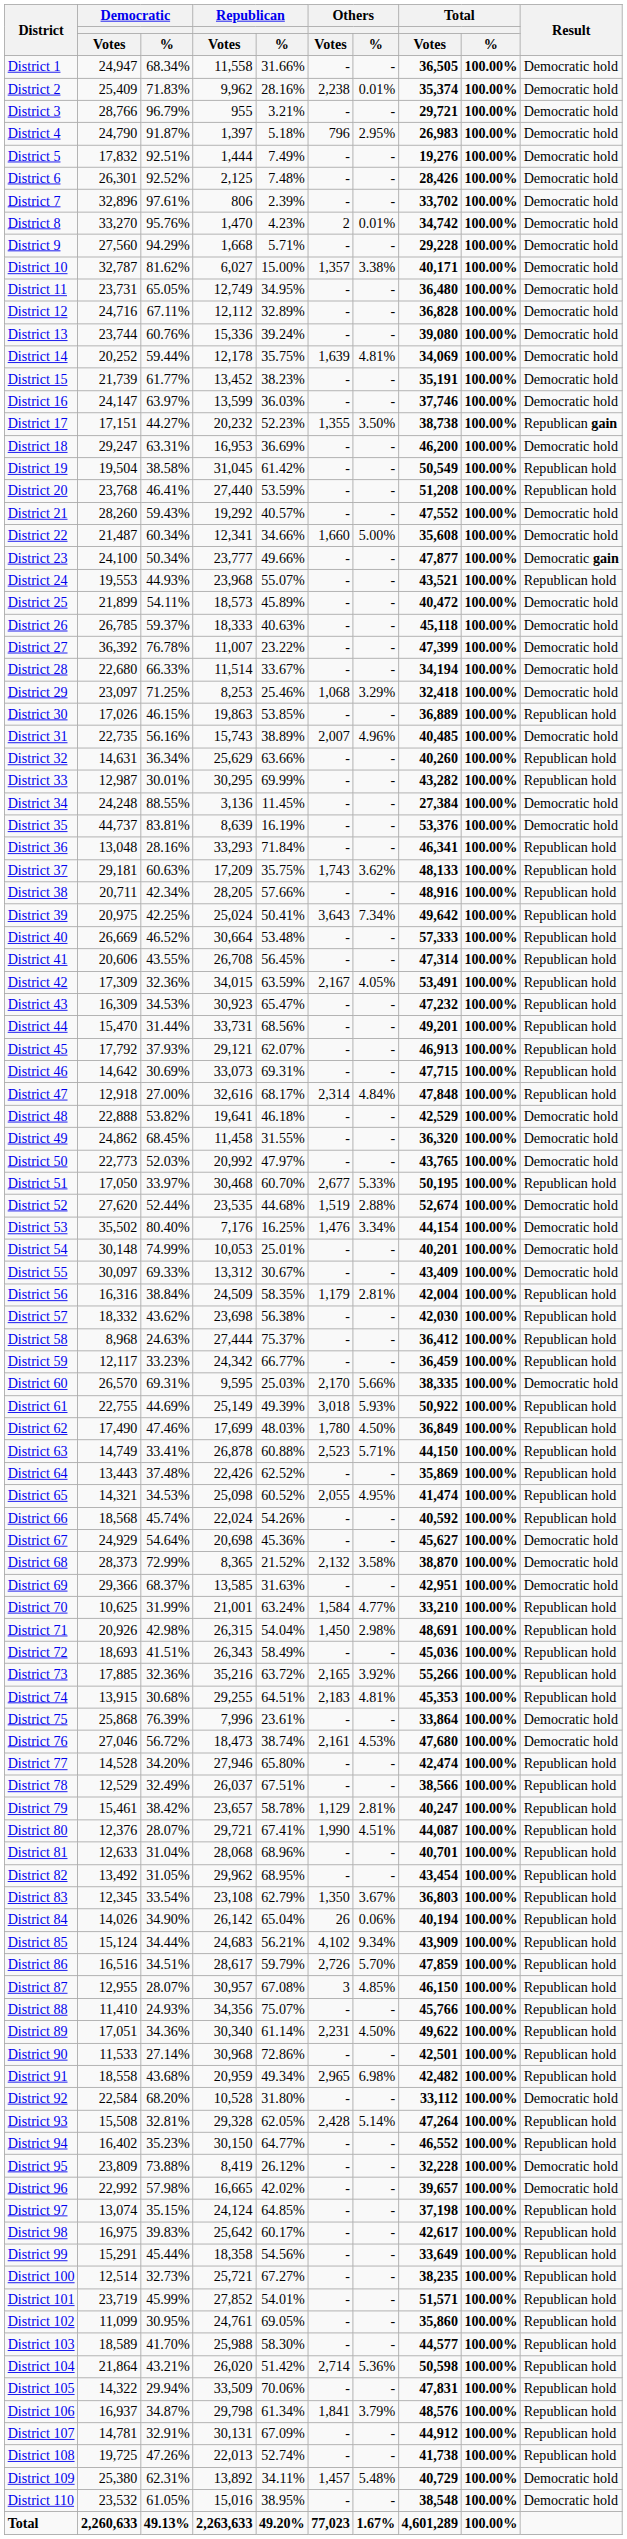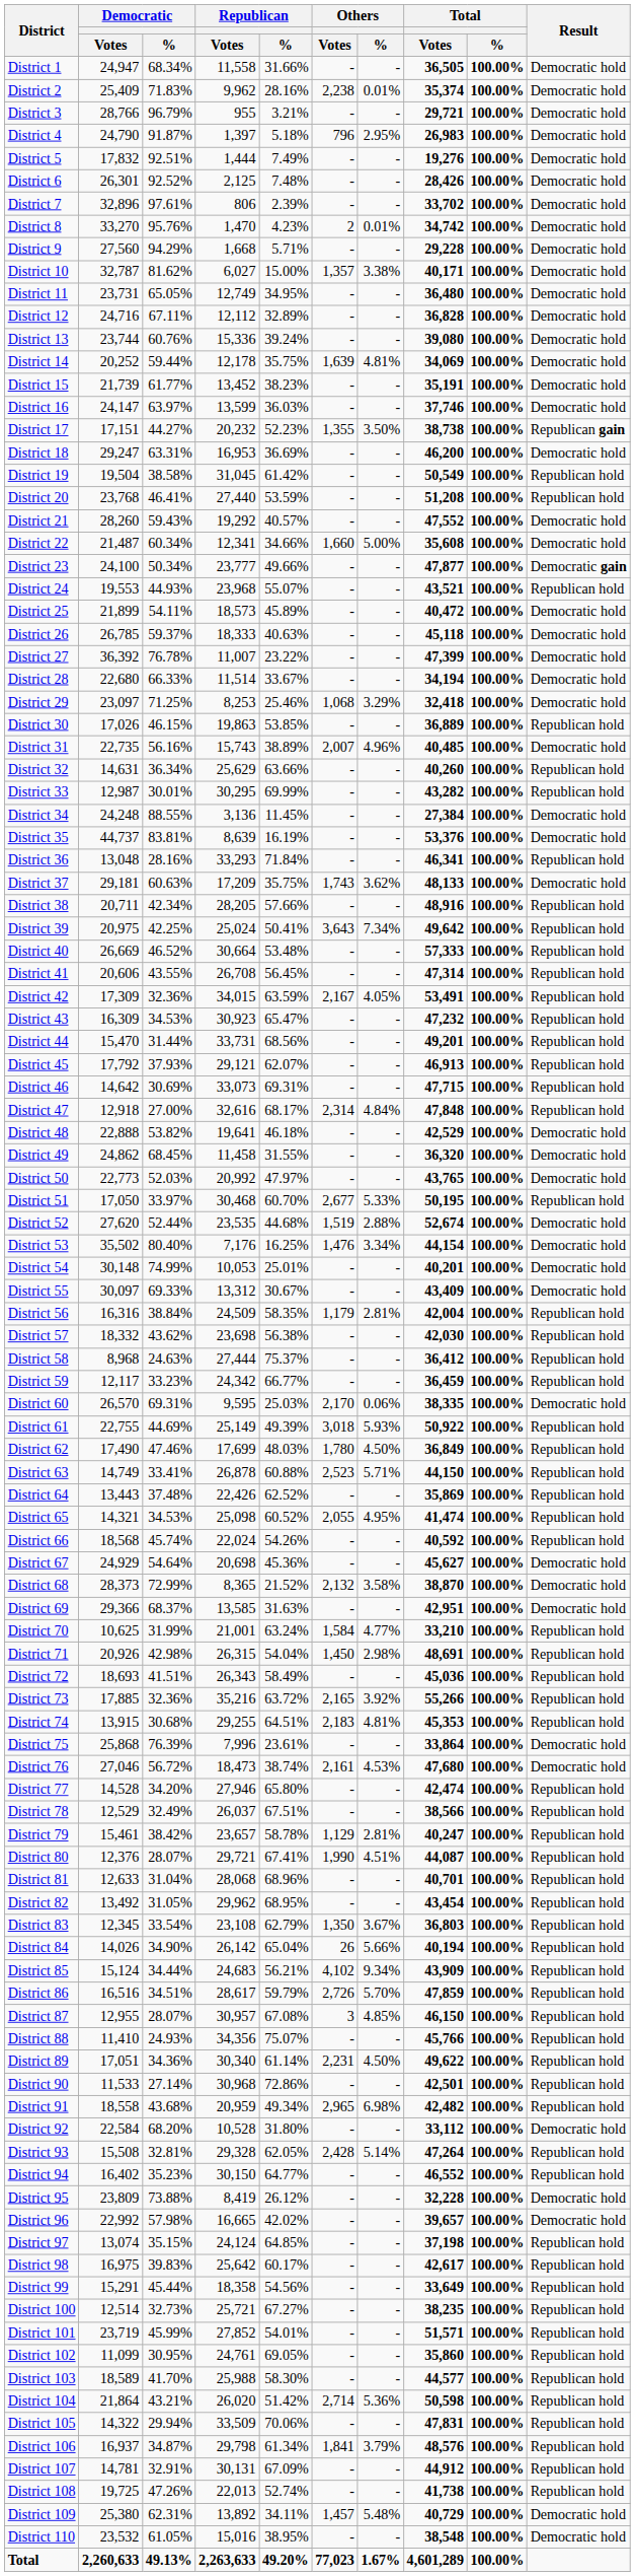District 37 | Result: Republican hold -> Democratic hold
District 60 | Others / %: 5.66% -> 0.06%
District 84 | Others / %: 0.06% -> 5.66%
